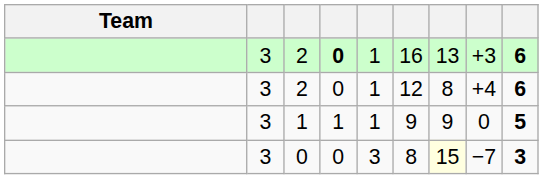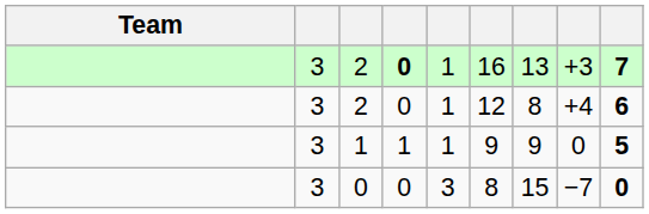row 2 | column 9: 6 -> 7
row 5 | column 7: lightyellow background -> no background
row 5 | column 9: 3 -> 0
